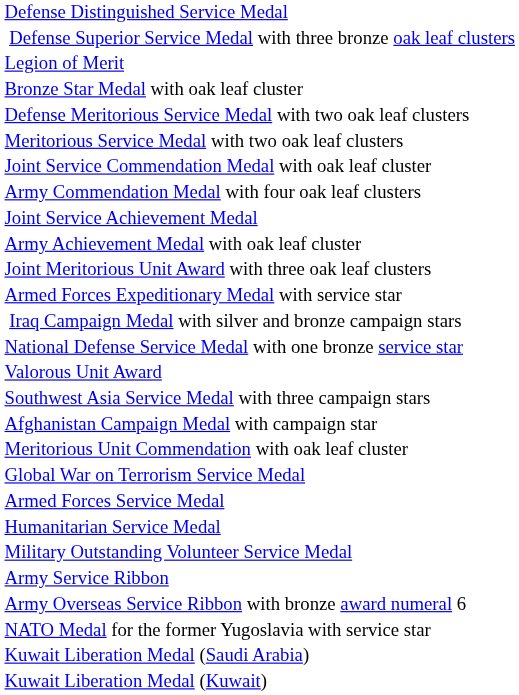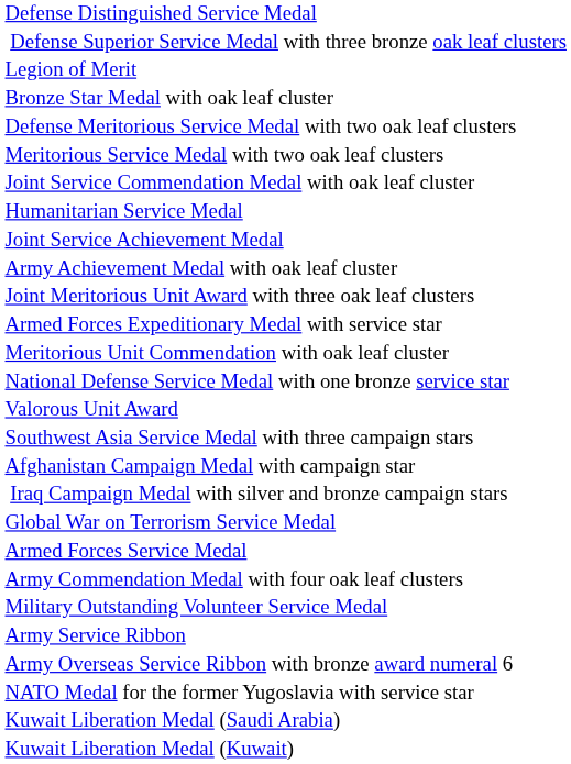row 8 | column 1: Army Commendation Medal with four oak leaf clusters -> Humanitarian Service Medal
row 13 | column 1: Iraq Campaign Medal with silver and bronze campaign stars -> Meritorious Unit Commendation with oak leaf cluster
row 18 | column 1: Meritorious Unit Commendation with oak leaf cluster -> Iraq Campaign Medal with silver and bronze campaign stars
row 21 | column 1: Humanitarian Service Medal -> Army Commendation Medal with four oak leaf clusters
